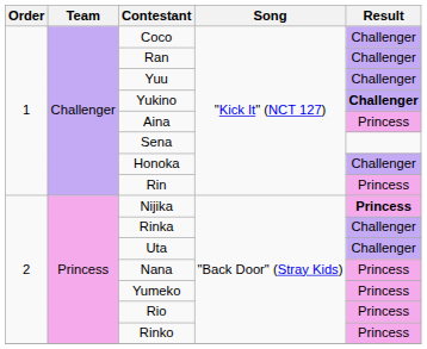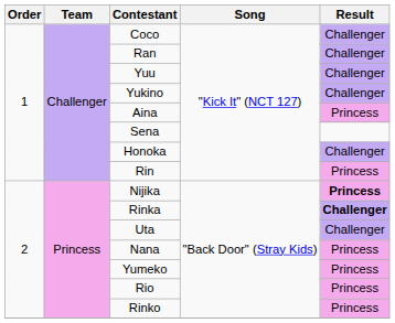Yukino | Result: bold -> normal
Rinka | Result: normal -> bold
